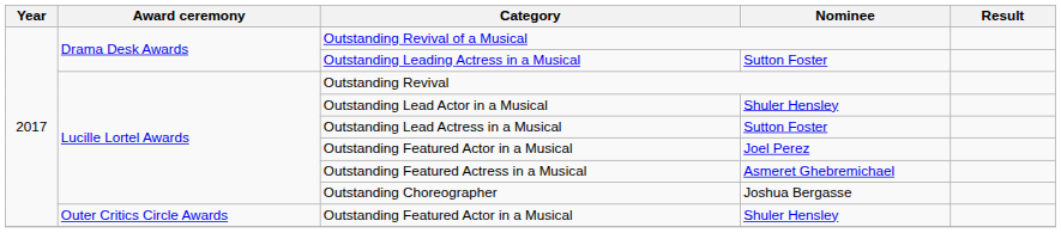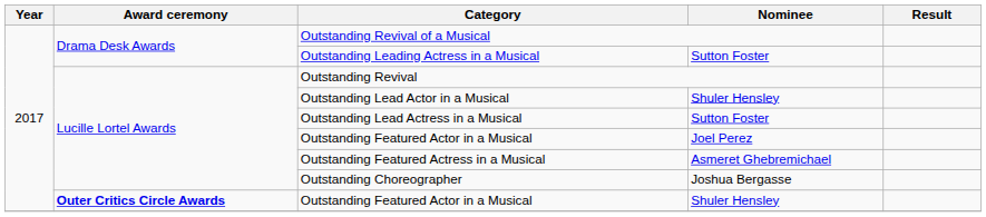Outstanding Featured Actor in a Musical / Shuler Hensley | Award ceremony: normal -> bold
